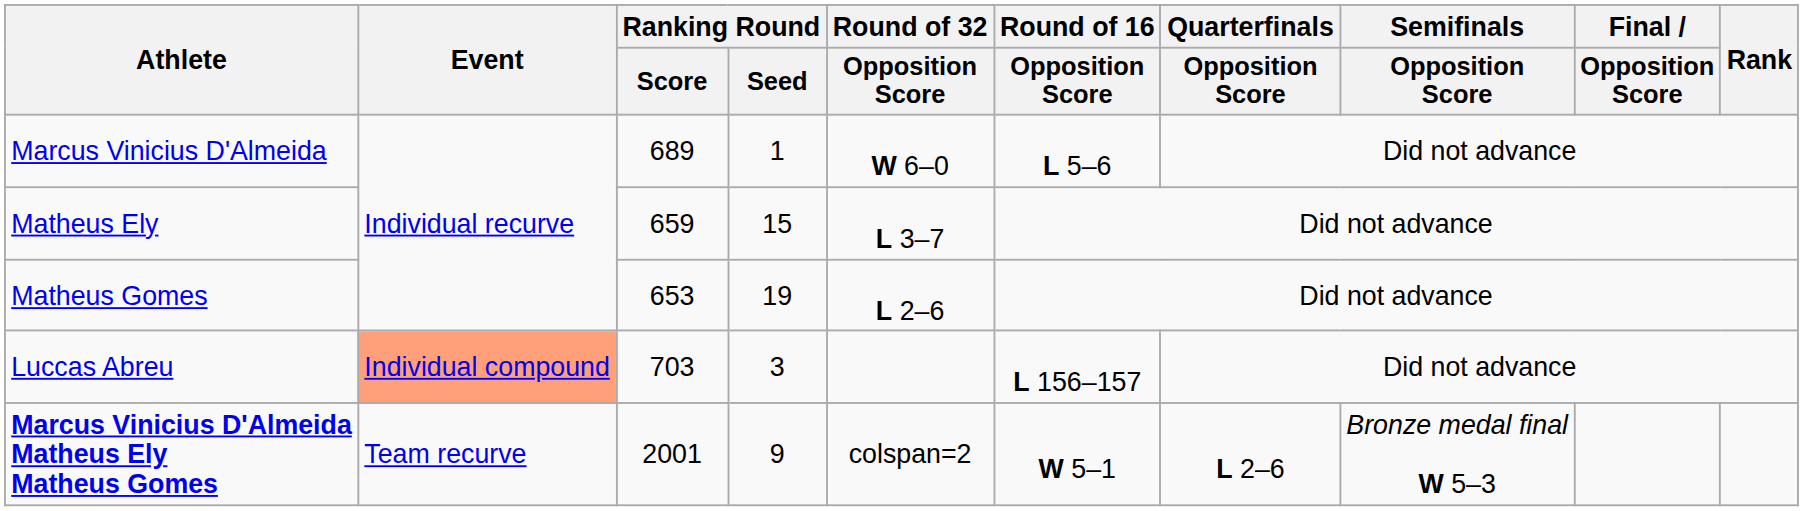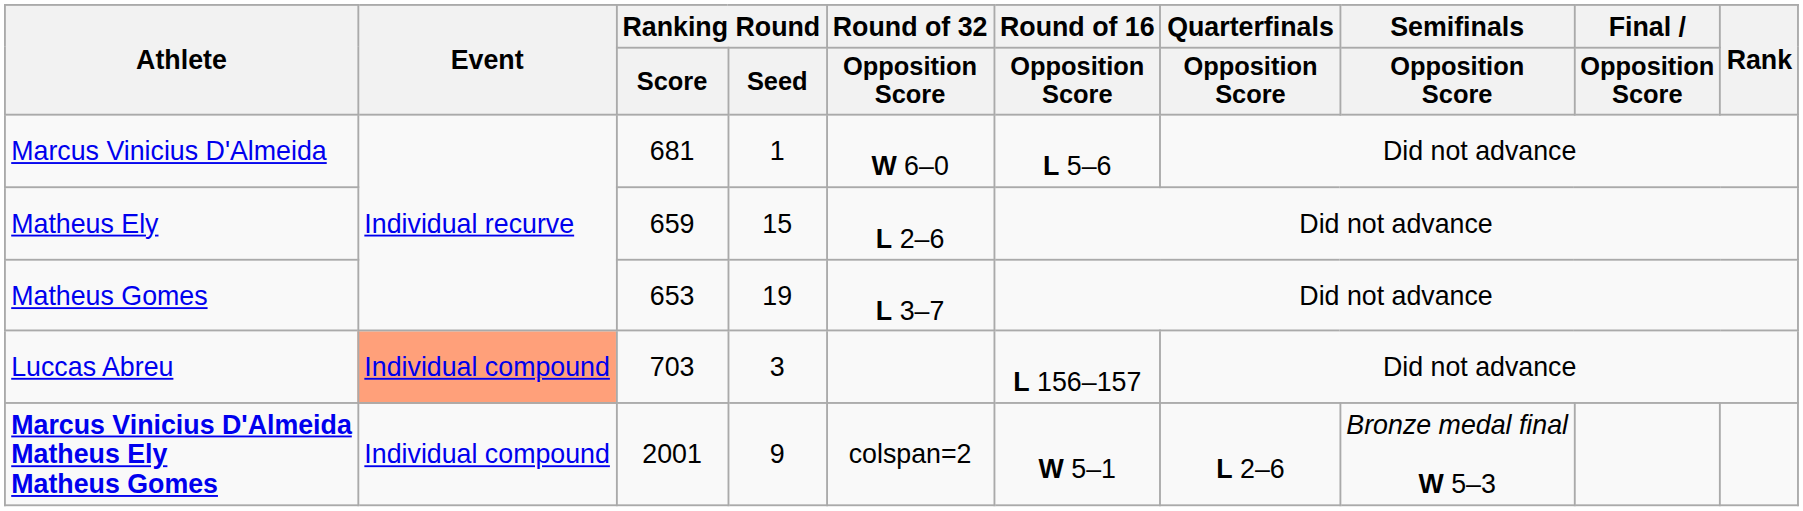Marcus Vinicius D'Almeida | Ranking Round / Score: 689 -> 681
Matheus Ely | Round of 32 / Opposition Score: L 3–7 -> L 2–6
Matheus Gomes | Round of 32 / Opposition Score: L 2–6 -> L 3–7
Marcus Vinicius D'Almeida Matheus Ely Matheus Gomes | Event: Team recurve -> Individual compound
